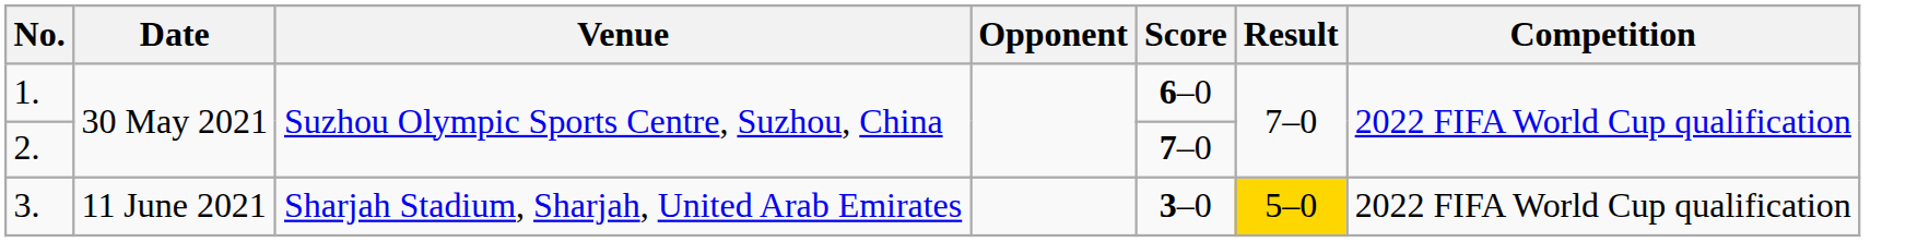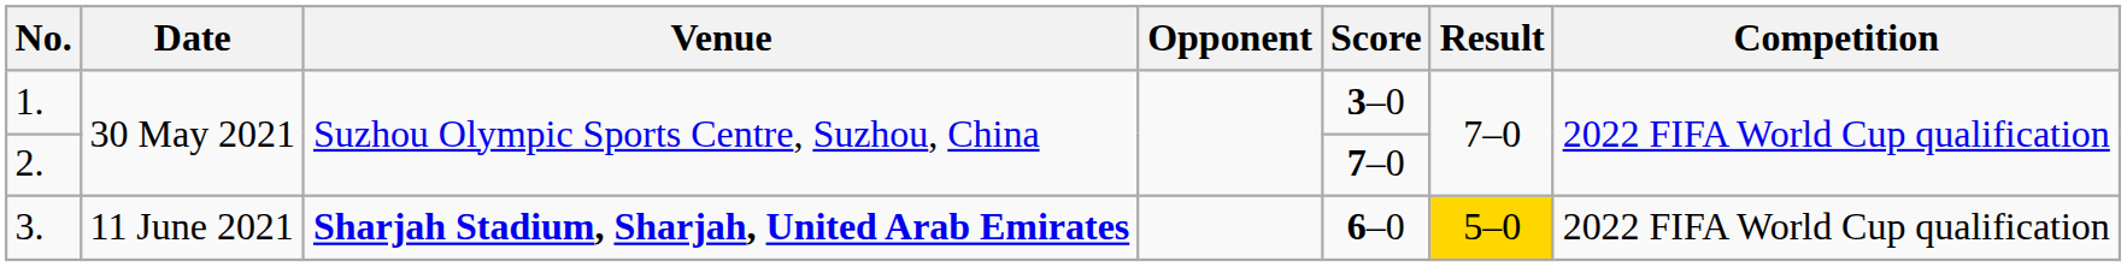1. | Score: 6–0 -> 3–0
3. | Venue: normal -> bold
3. | Score: 3–0 -> 6–0
